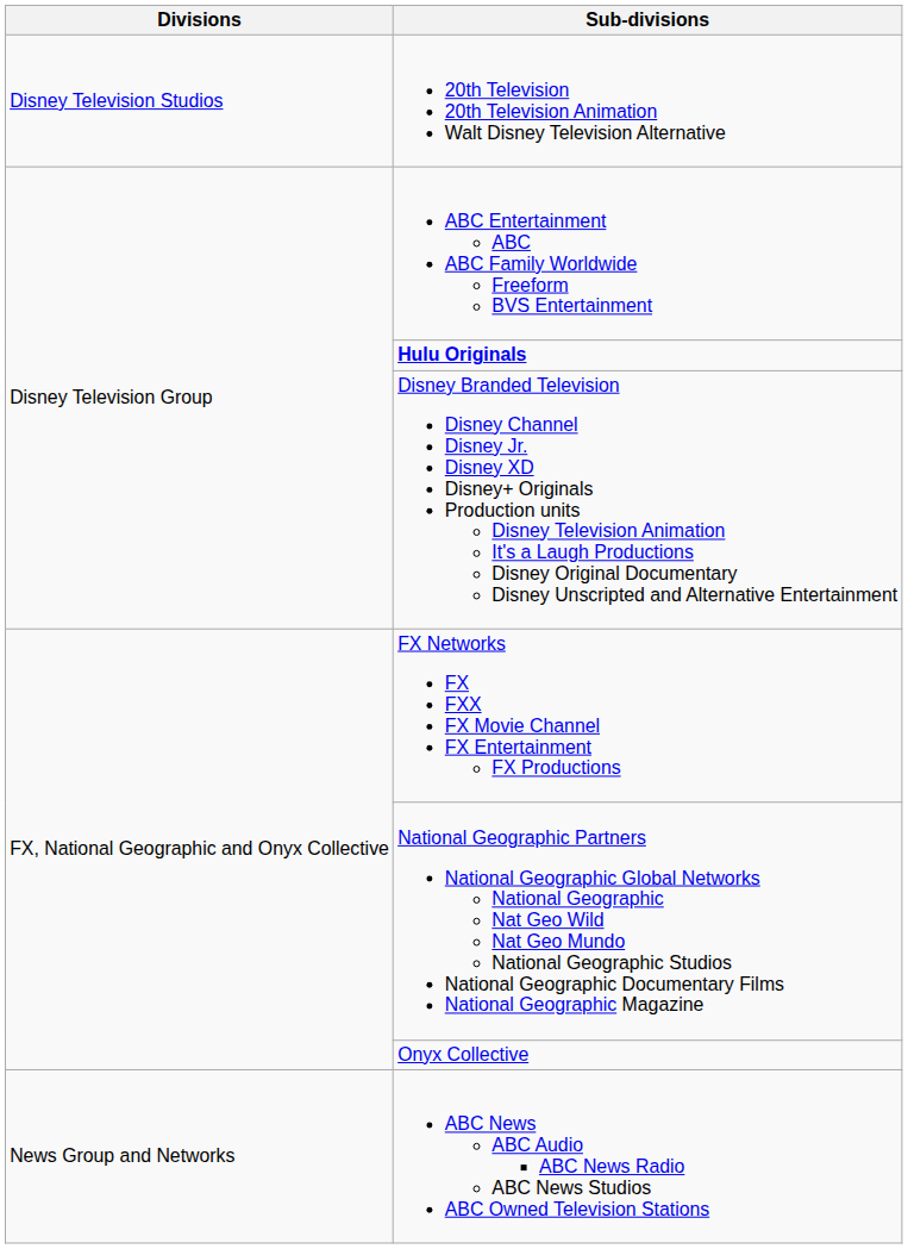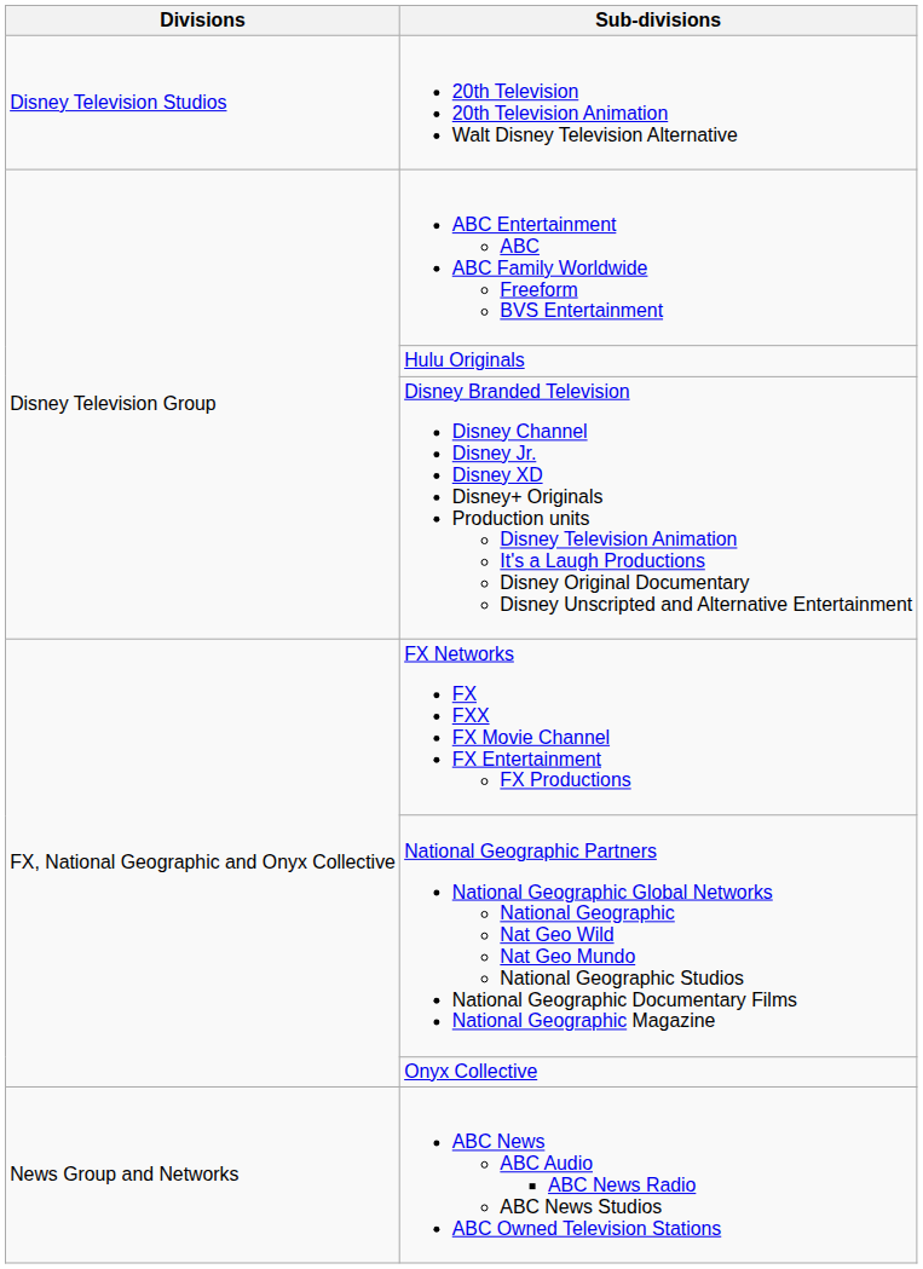Hulu Originals | Sub-divisions: bold -> normal
